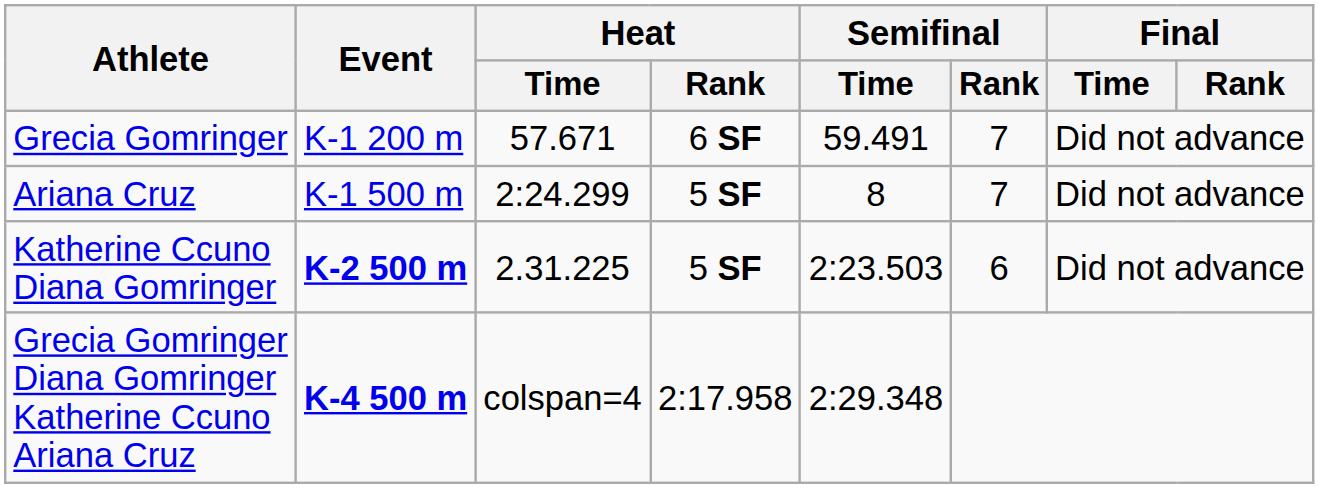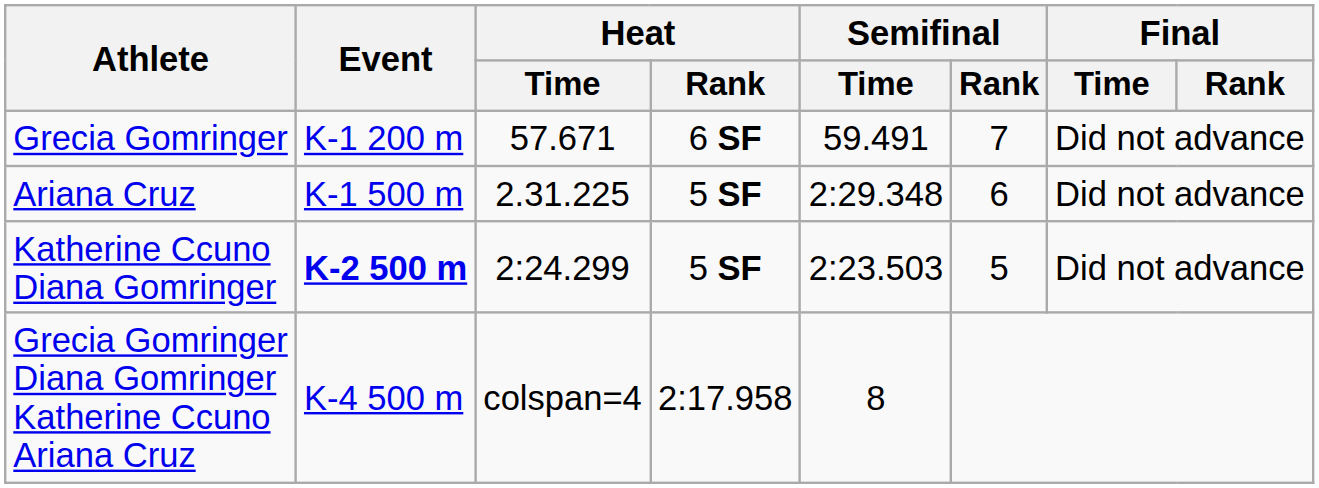Ariana Cruz | Heat / Time: 2:24.299 -> 2.31.225
Ariana Cruz | Semifinal / Time: 8 -> 2:29.348
Ariana Cruz | Semifinal / Rank: 7 -> 6
Katherine Ccuno Diana Gomringer | Heat / Time: 2.31.225 -> 2:24.299
Katherine Ccuno Diana Gomringer | Semifinal / Rank: 6 -> 5
Grecia Gomringer Diana Gomringer Katherine Ccuno Ariana Cruz | Event: bold -> normal
Grecia Gomringer Diana Gomringer Katherine Ccuno Ariana Cruz | Semifinal / Time: 2:29.348 -> 8
